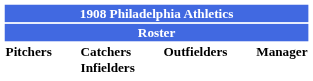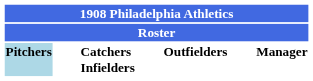Pitchers | column 1: no background -> lightblue background
